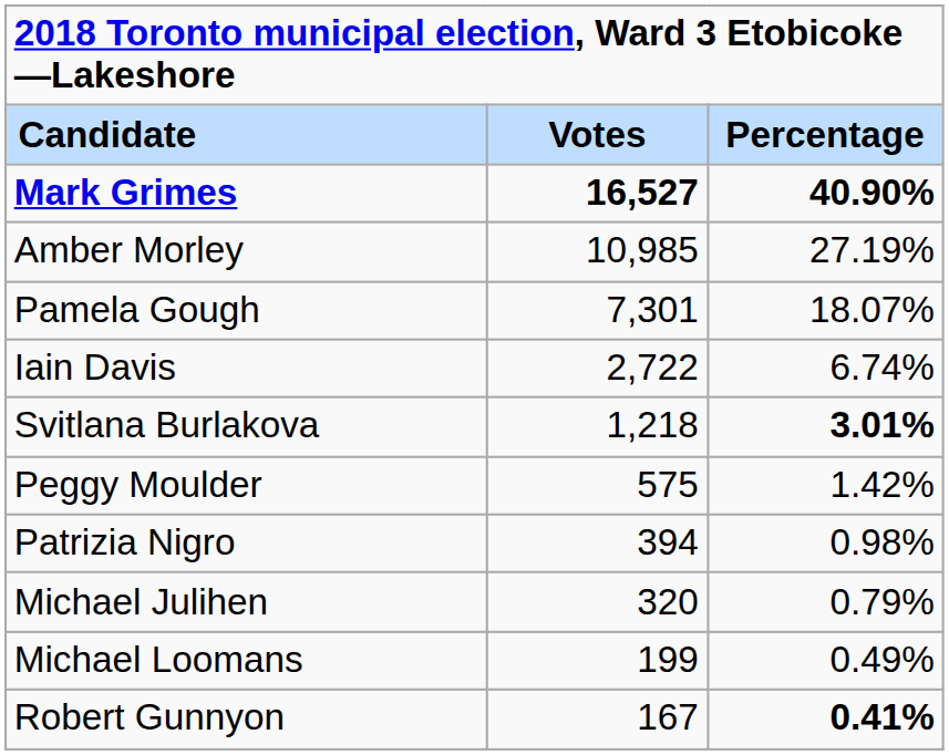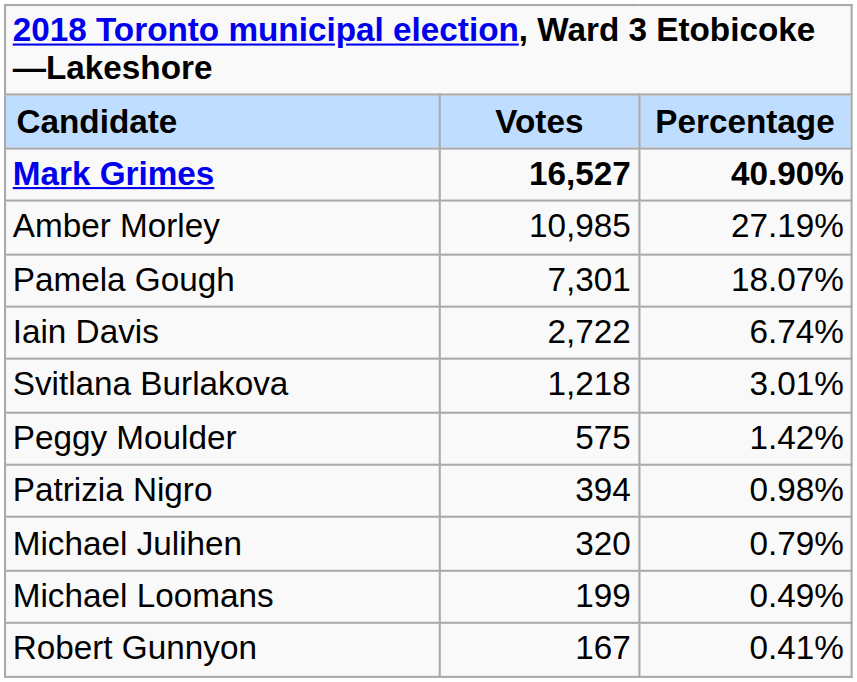Svitlana Burlakova | Percentage: bold -> normal
Robert Gunnyon | Percentage: bold -> normal
